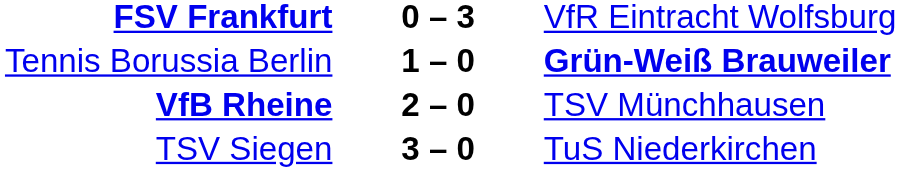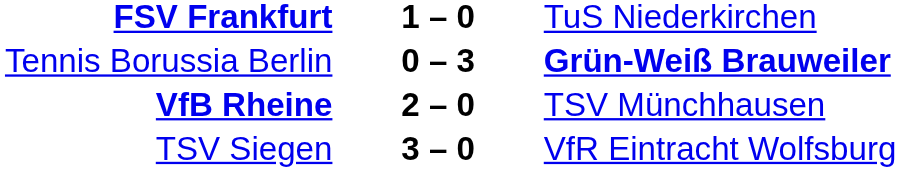FSV Frankfurt | column 2: 0 – 3 -> 1 – 0
FSV Frankfurt | column 3: VfR Eintracht Wolfsburg -> TuS Niederkirchen
Tennis Borussia Berlin | column 2: 1 – 0 -> 0 – 3
TSV Siegen | column 3: TuS Niederkirchen -> VfR Eintracht Wolfsburg
